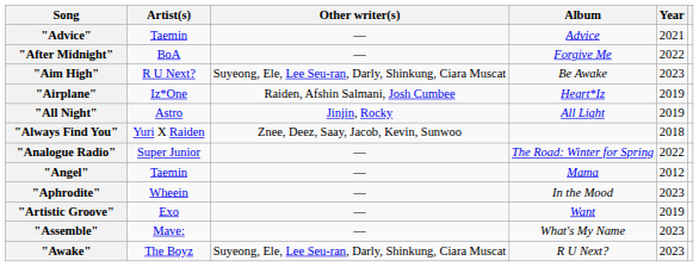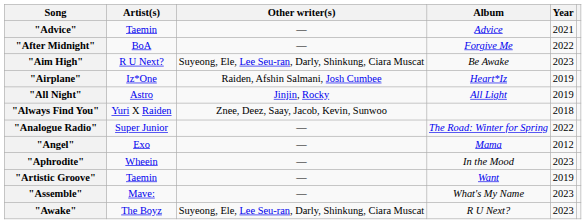"Angel" | Artist(s): Taemin -> Exo
"Artistic Groove" | Artist(s): Exo -> Taemin
